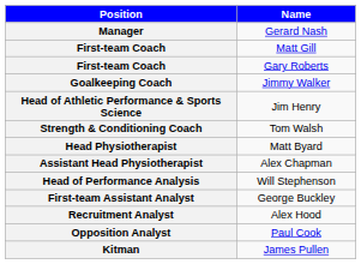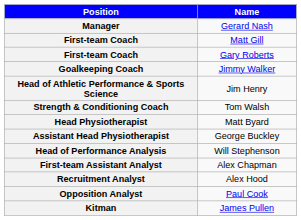row 9 | Name: Alex Chapman -> George Buckley
row 11 | Name: George Buckley -> Alex Chapman
